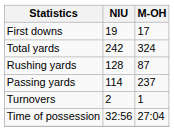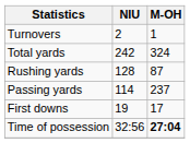rows swapped: First downs <-> Turnovers
Time of possession | M-OH: normal -> bold
